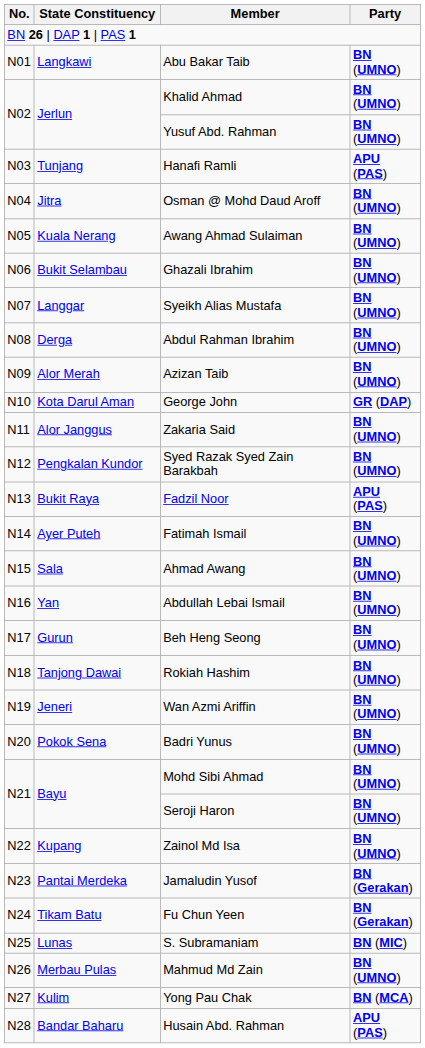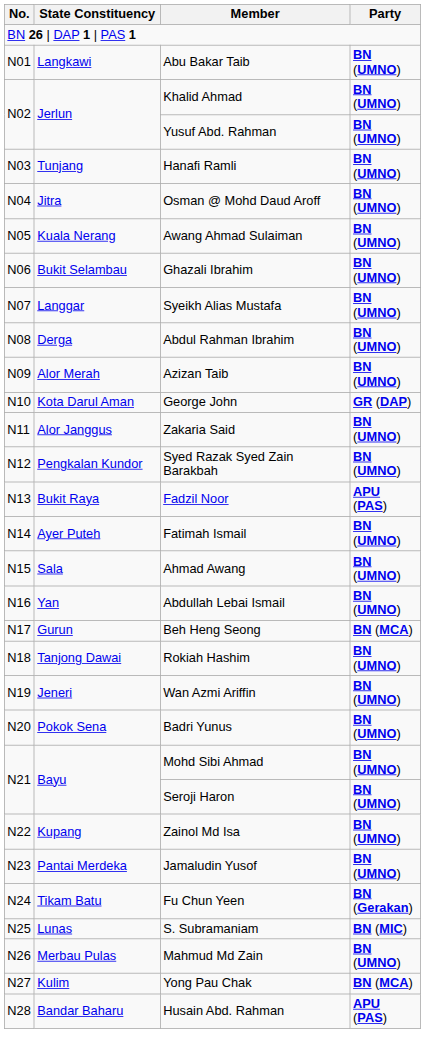Hanafi Ramli | Party: APU (PAS) -> BN (UMNO)
Beh Heng Seong | Party: BN (UMNO) -> BN (MCA)
Jamaludin Yusof | Party: BN (Gerakan) -> BN (UMNO)
